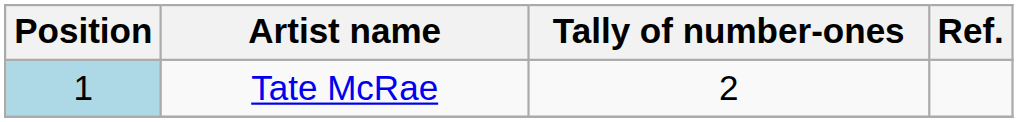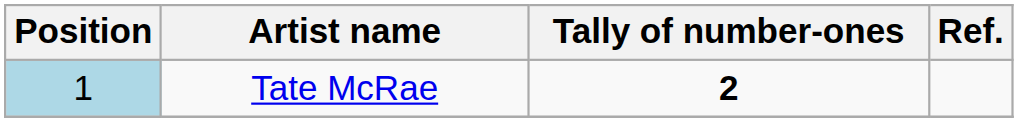Tate McRae | Tally of number-ones: normal -> bold
